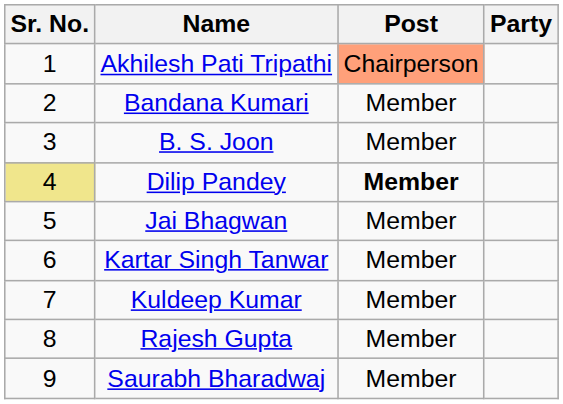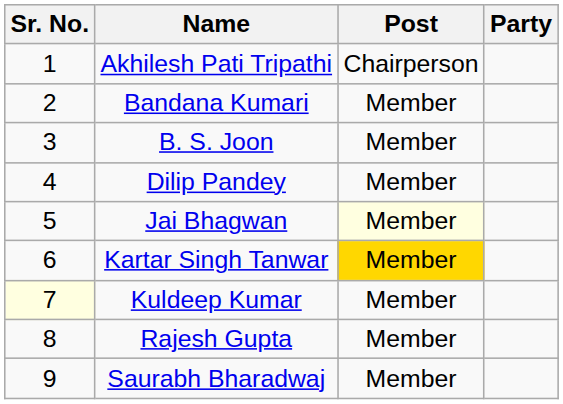Akhilesh Pati Tripathi | Post: lightsalmon background -> no background
Dilip Pandey | Sr. No.: khaki background -> no background
Dilip Pandey | Post: bold -> normal
Jai Bhagwan | Post: no background -> lightyellow background
Kartar Singh Tanwar | Post: no background -> gold background
Kuldeep Kumar | Sr. No.: no background -> lightyellow background
